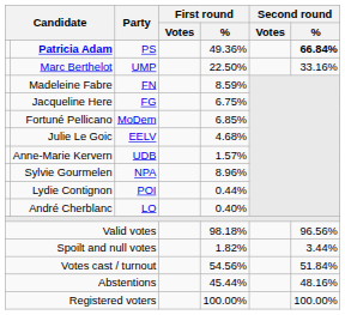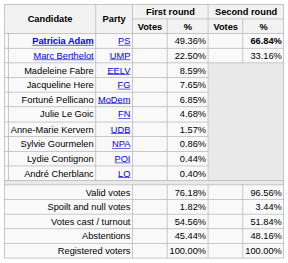Madeleine Fabre | Party: FN -> EELV
Jacqueline Here | First round / %: 6.75% -> 7.65%
Julie Le Goic | Party: EELV -> FN
Sylvie Gourmelen | First round / %: 8.96% -> 0.86%
Valid votes | First round / %: 98.18% -> 76.18%
